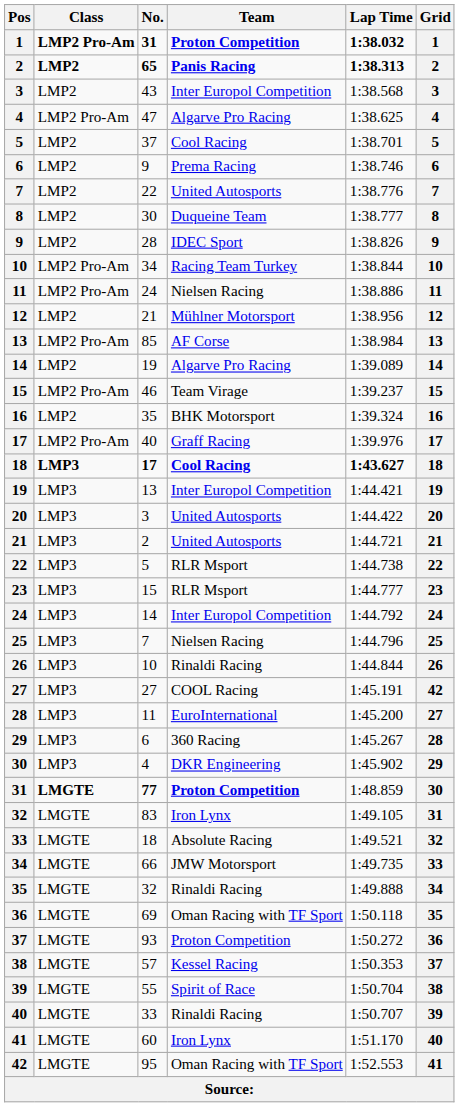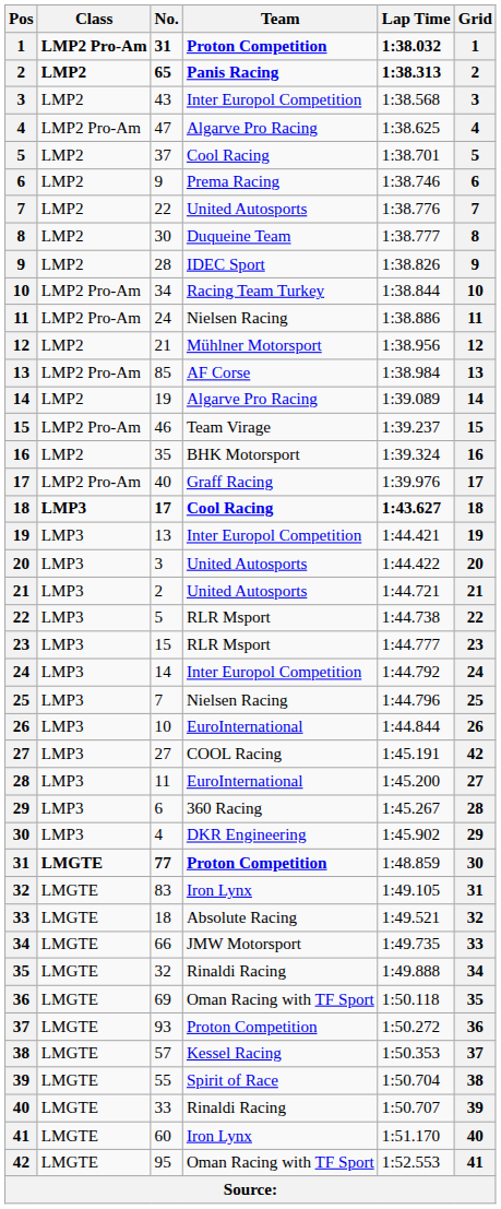row 27 | Team: Rinaldi Racing -> EuroInternational
